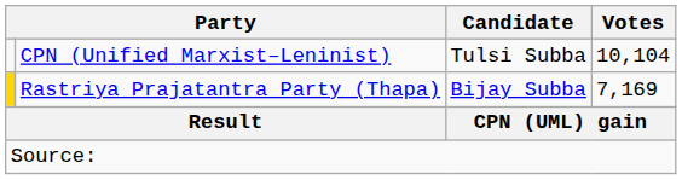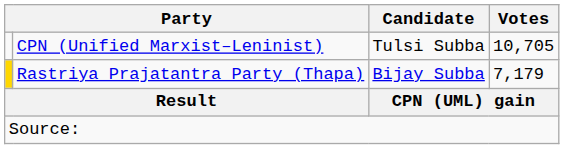CPN (Unified Marxist–Leninist) | Votes: 10,104 -> 10,705
Rastriya Prajatantra Party (Thapa) | Votes: 7,169 -> 7,179
